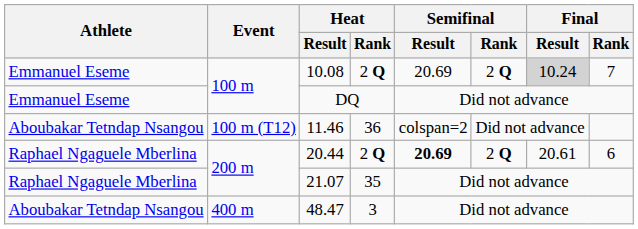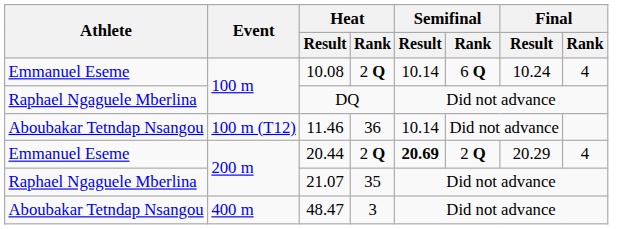10.08 | Semifinal / Result: 20.69 -> 10.14
10.08 | Semifinal / Rank: 2 Q -> 6 Q
10.08 | Final / Result: lightgrey background -> no background
10.08 | Final / Rank: 7 -> 4
DQ | Athlete: Emmanuel Eseme -> Raphael Ngaguele Mberlina
11.46 | Semifinal / Result: colspan=2 -> 10.14
20.44 | Athlete: Raphael Ngaguele Mberlina -> Emmanuel Eseme
20.44 | Final / Result: 20.61 -> 20.29
20.44 | Final / Rank: 6 -> 4
